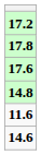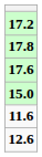row 5 | column 1: 14.8 -> 15.0
row 7 | column 1: 14.6 -> 12.6
